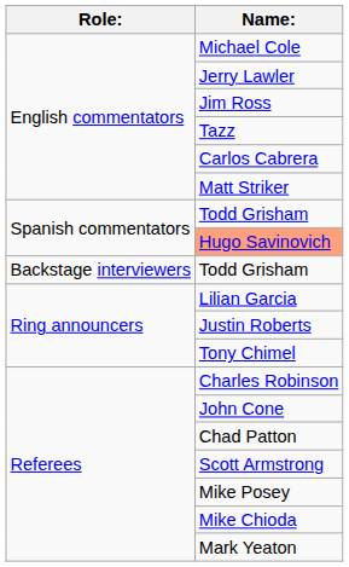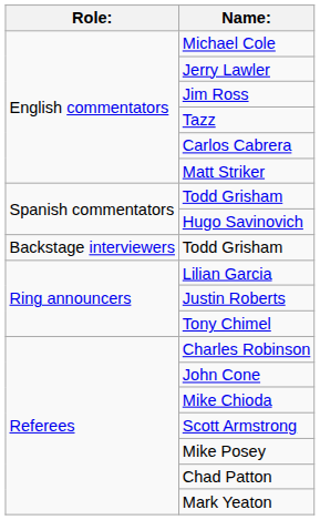row 9 | Name:: lightsalmon background -> no background
row 16 | Name:: Chad Patton -> Mike Chioda
row 19 | Name:: Mike Chioda -> Chad Patton
